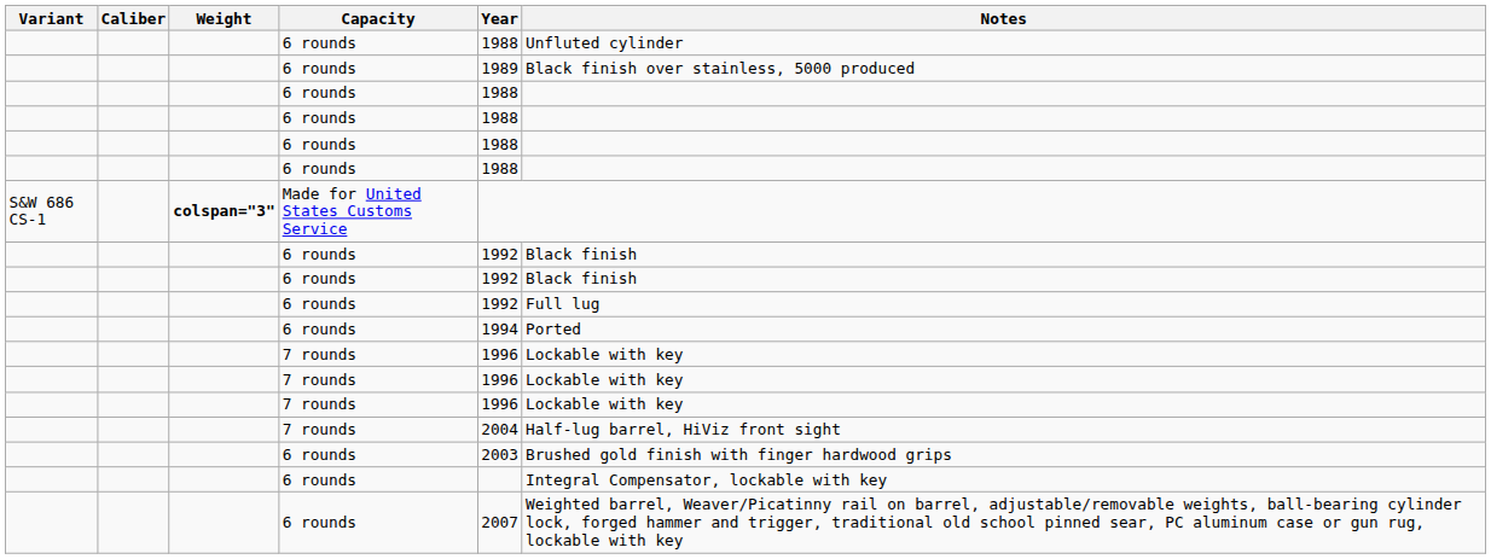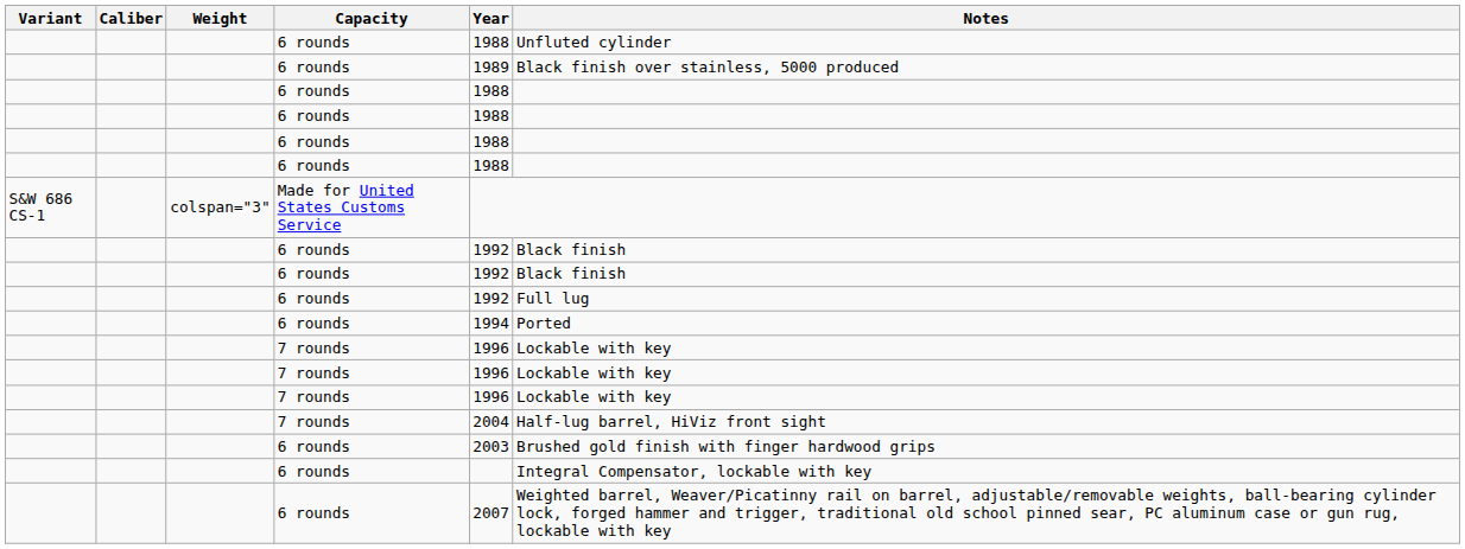Made for United States Customs Service | Weight: bold -> normal
